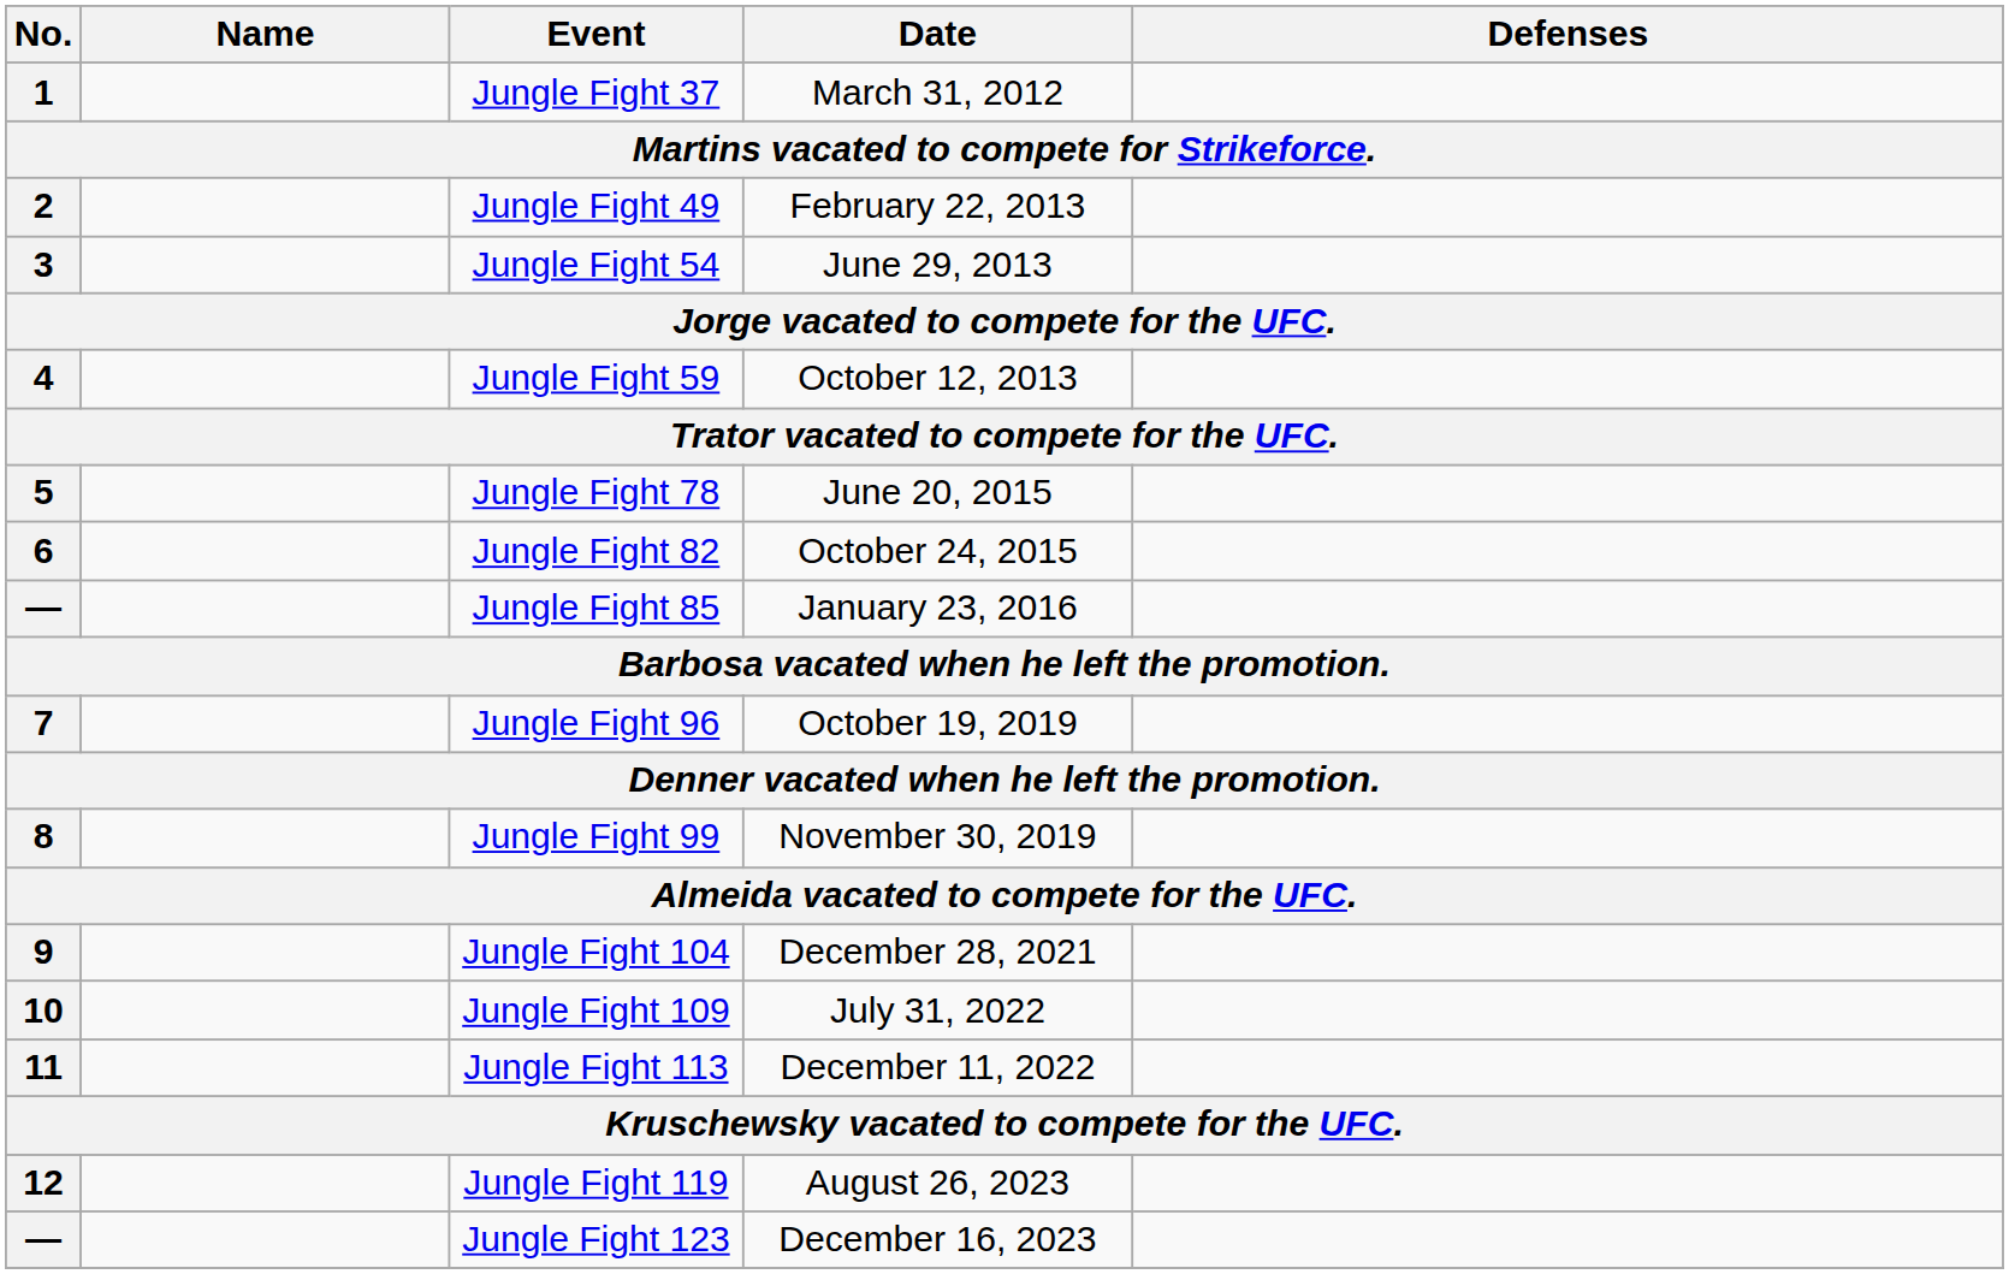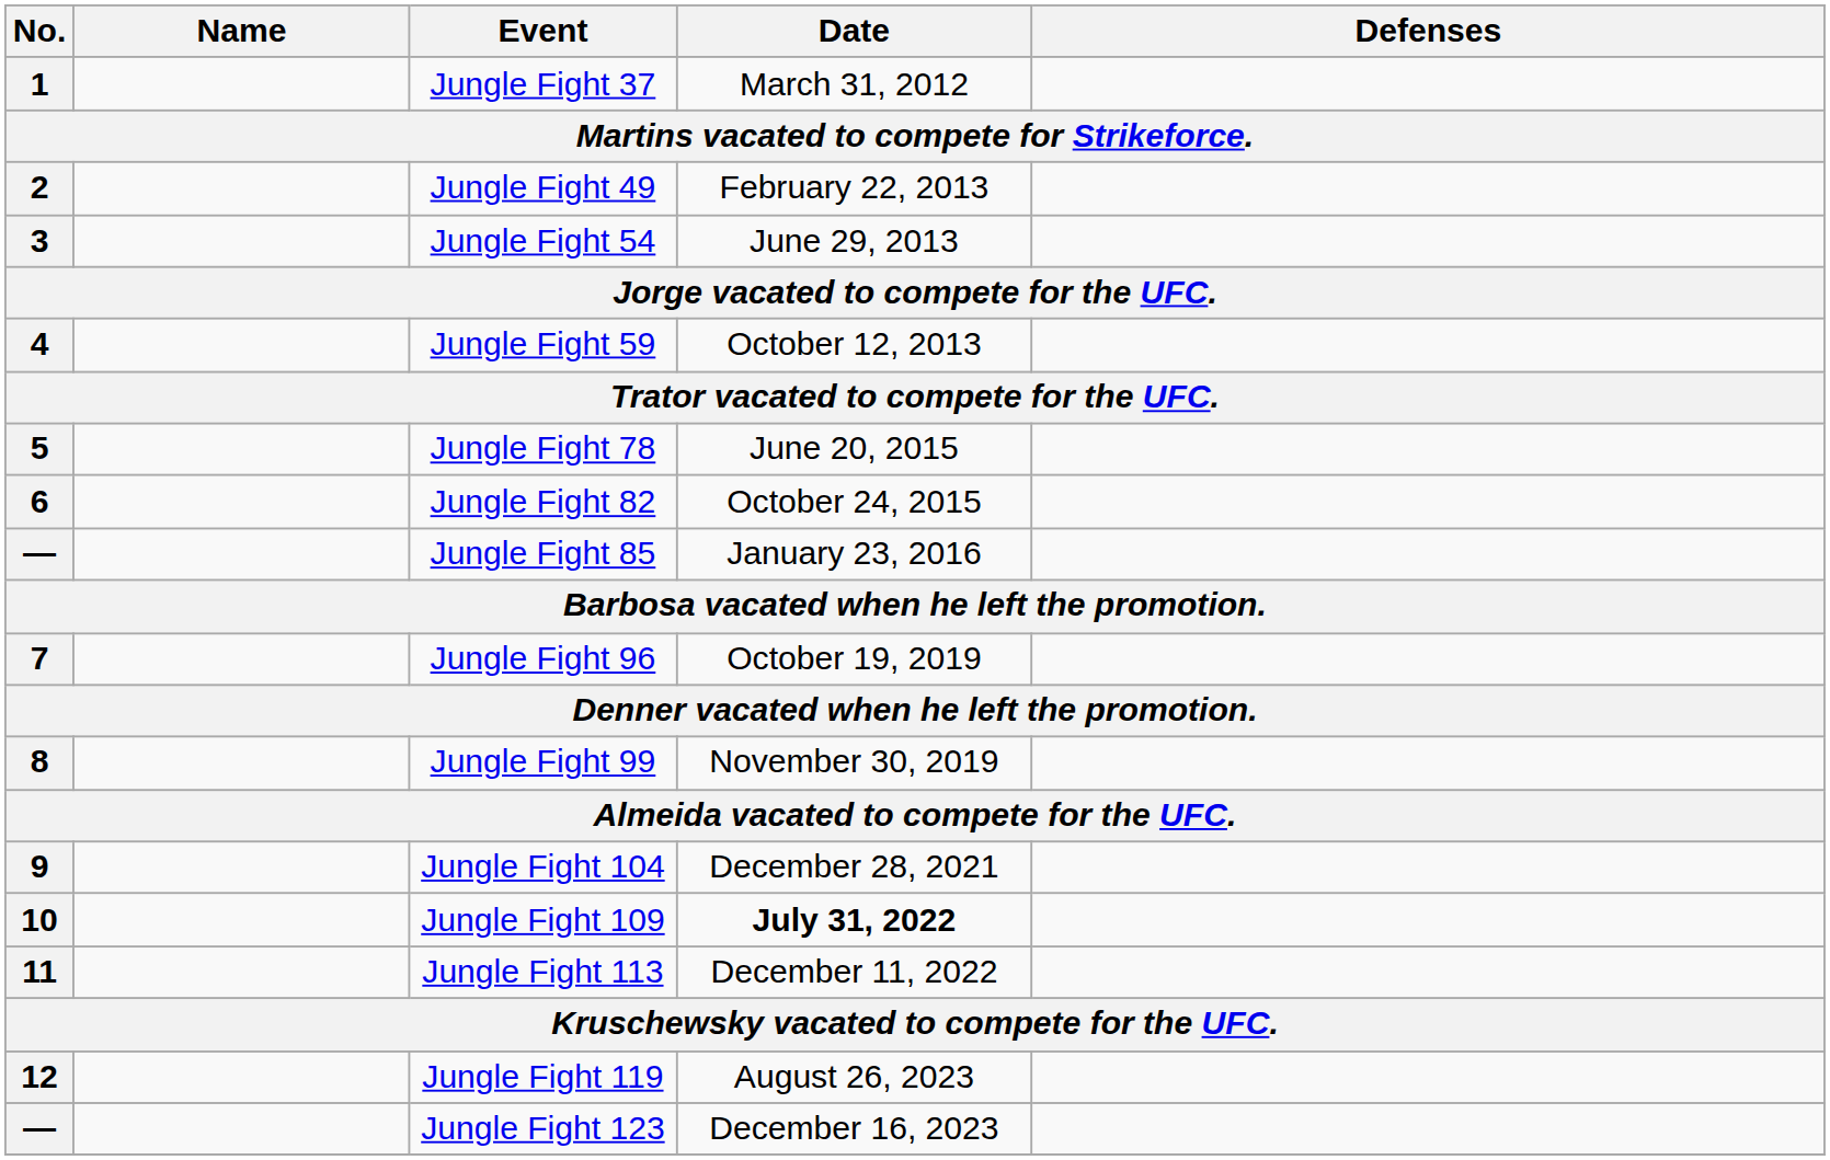10 | Date: normal -> bold
